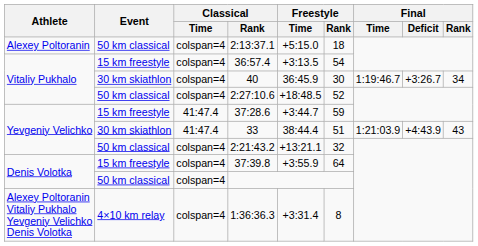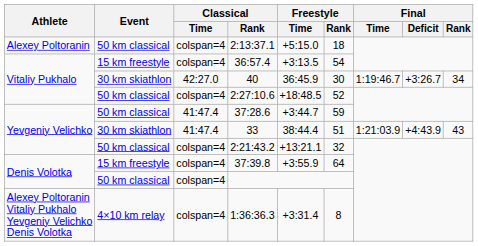40 | Classical / Time: colspan=4 -> 42:27.0
37:28.6 | Event: 15 km freestyle -> 50 km classical
